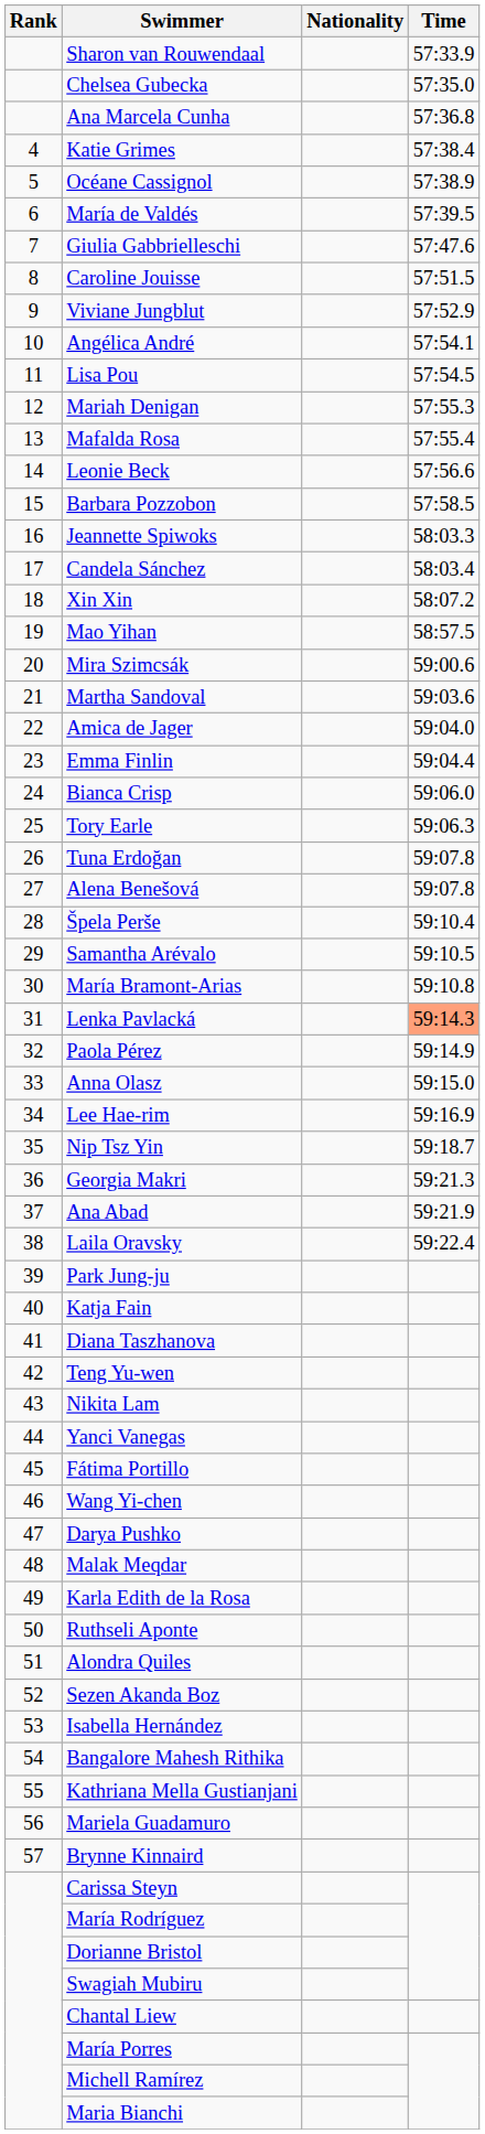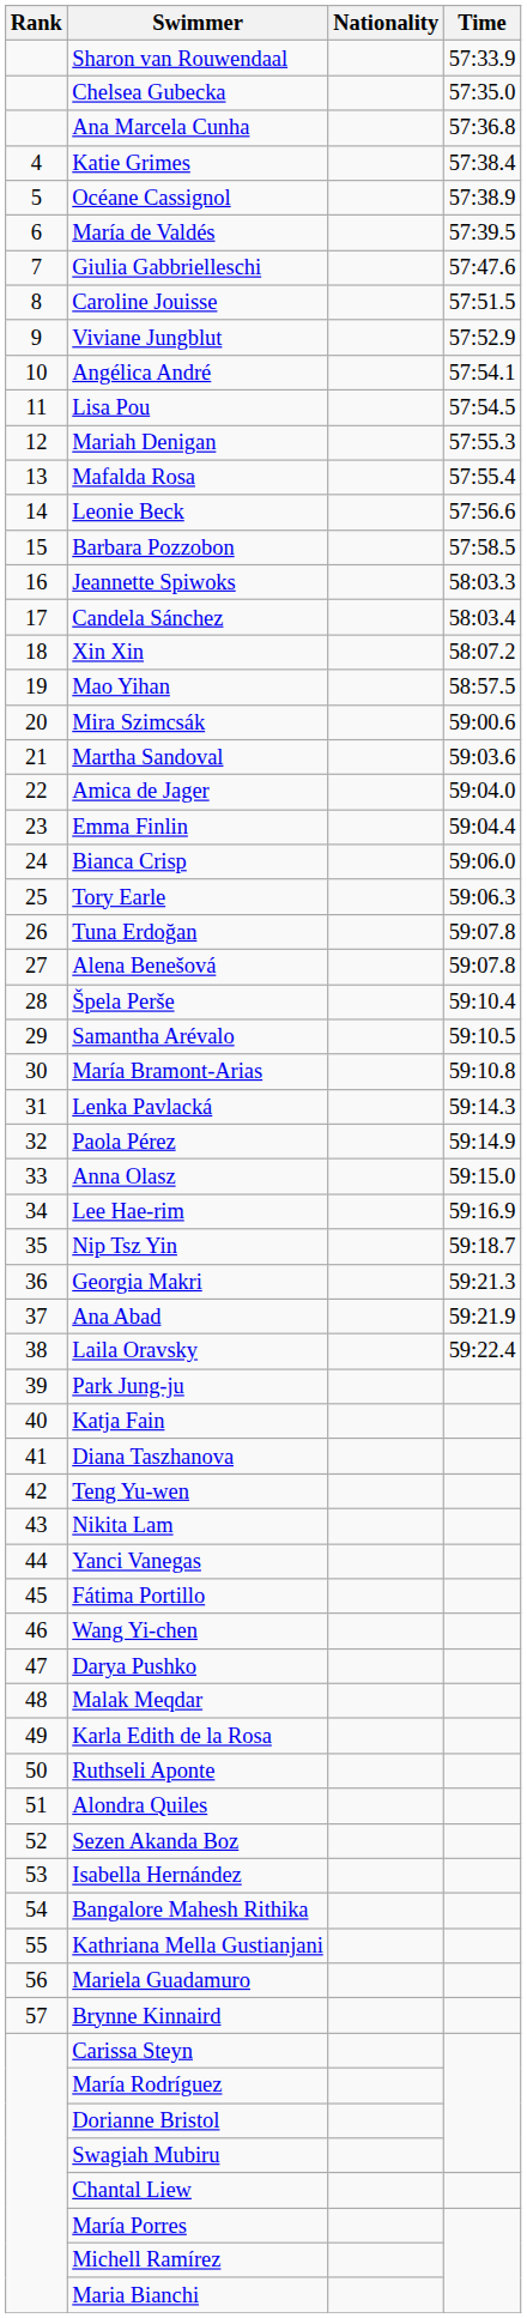Lenka Pavlacká | Time: lightsalmon background -> no background
